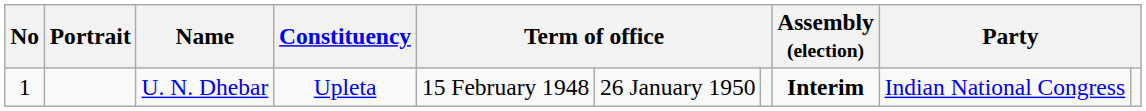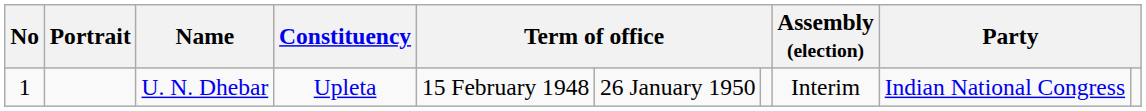U. N. Dhebar | Assembly (election): bold -> normal
